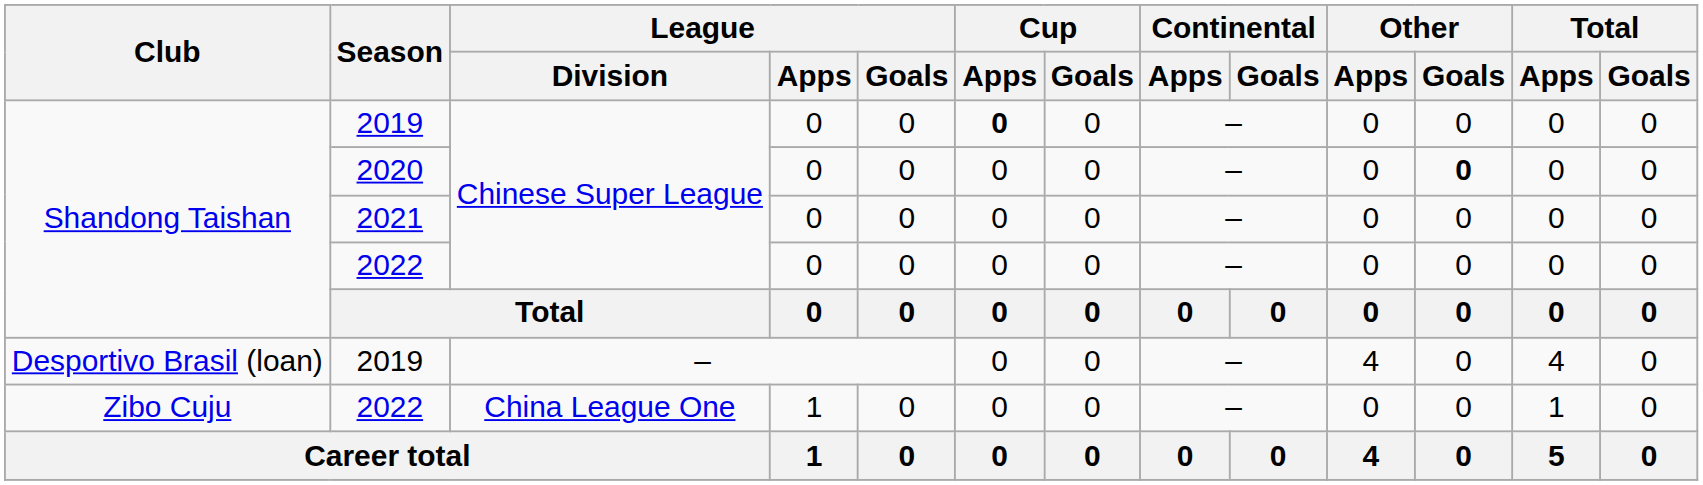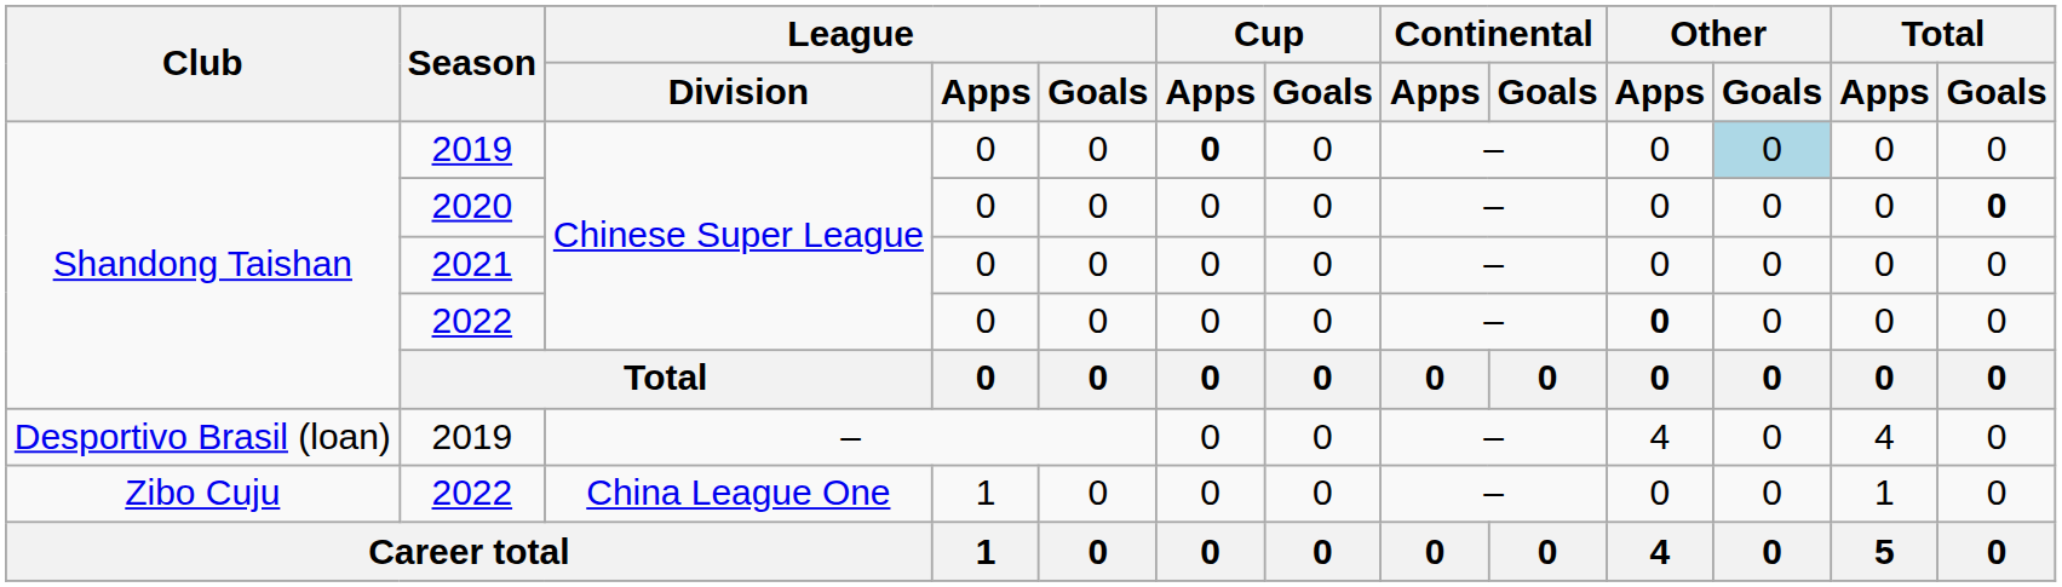Shandong Taishan / 2019 | Other / Goals: no background -> lightblue background
2020 | Other / Goals: bold -> normal
2020 | Total / Goals: normal -> bold
Shandong Taishan / 2022 | Other / Apps: normal -> bold
